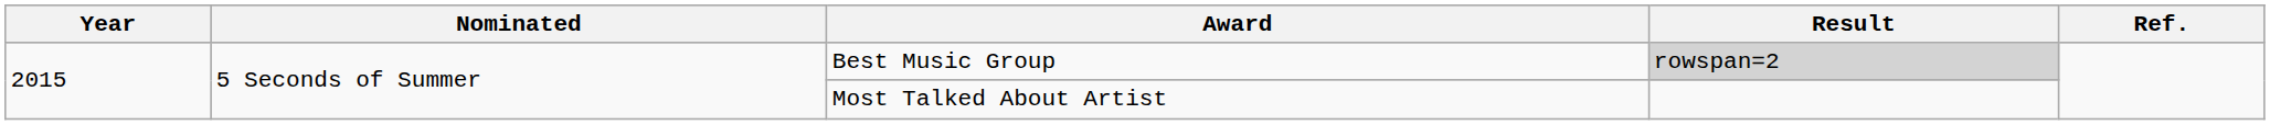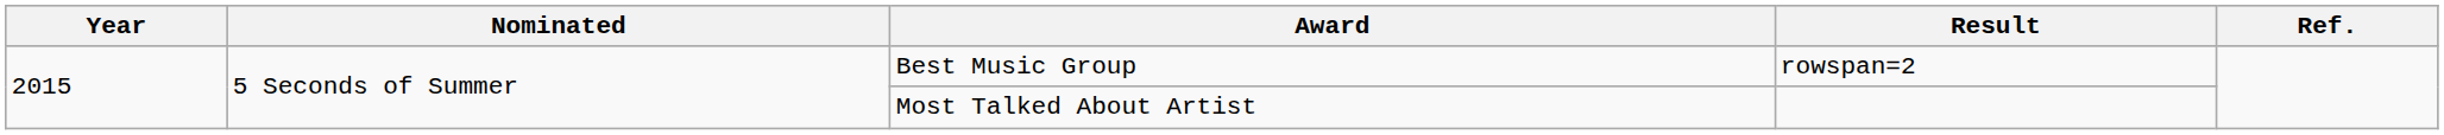Best Music Group | Result: lightgrey background -> no background
